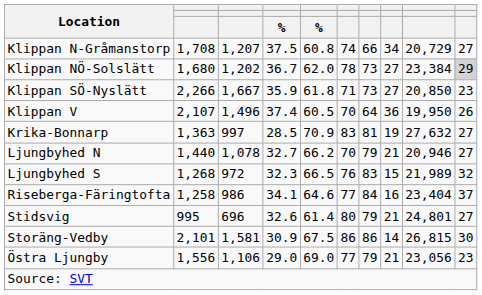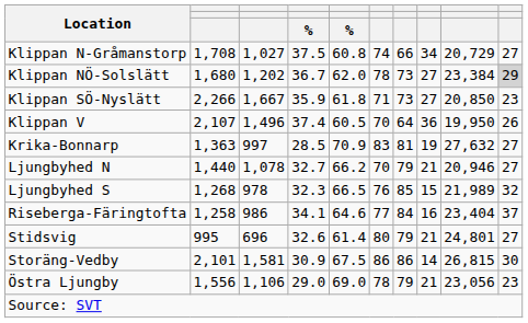Klippan N-Gråmanstorp | column 3: 1,207 -> 1,027
Ljungbyhed S | column 3: 972 -> 978
Ljungbyhed S | column 7: 83 -> 85
Östra Ljungby | column 6: 77 -> 78
